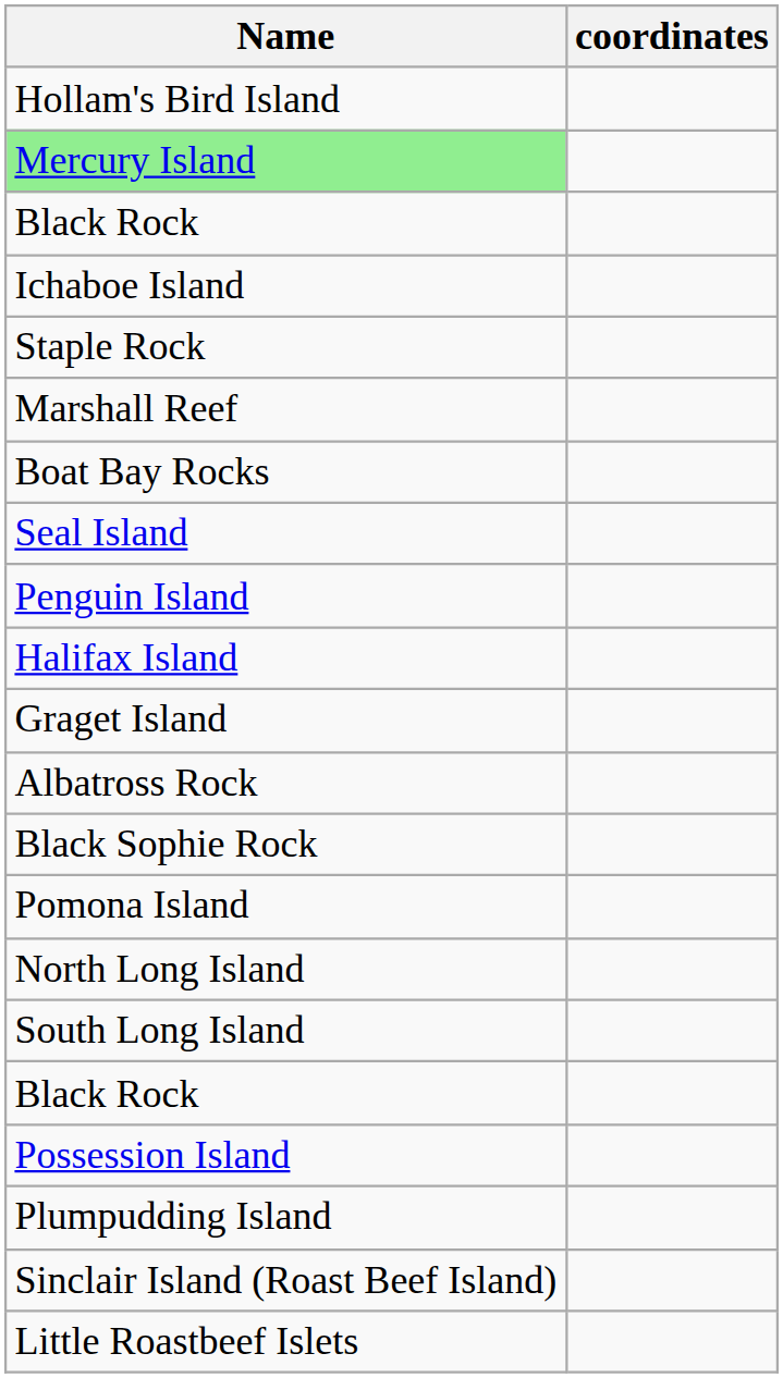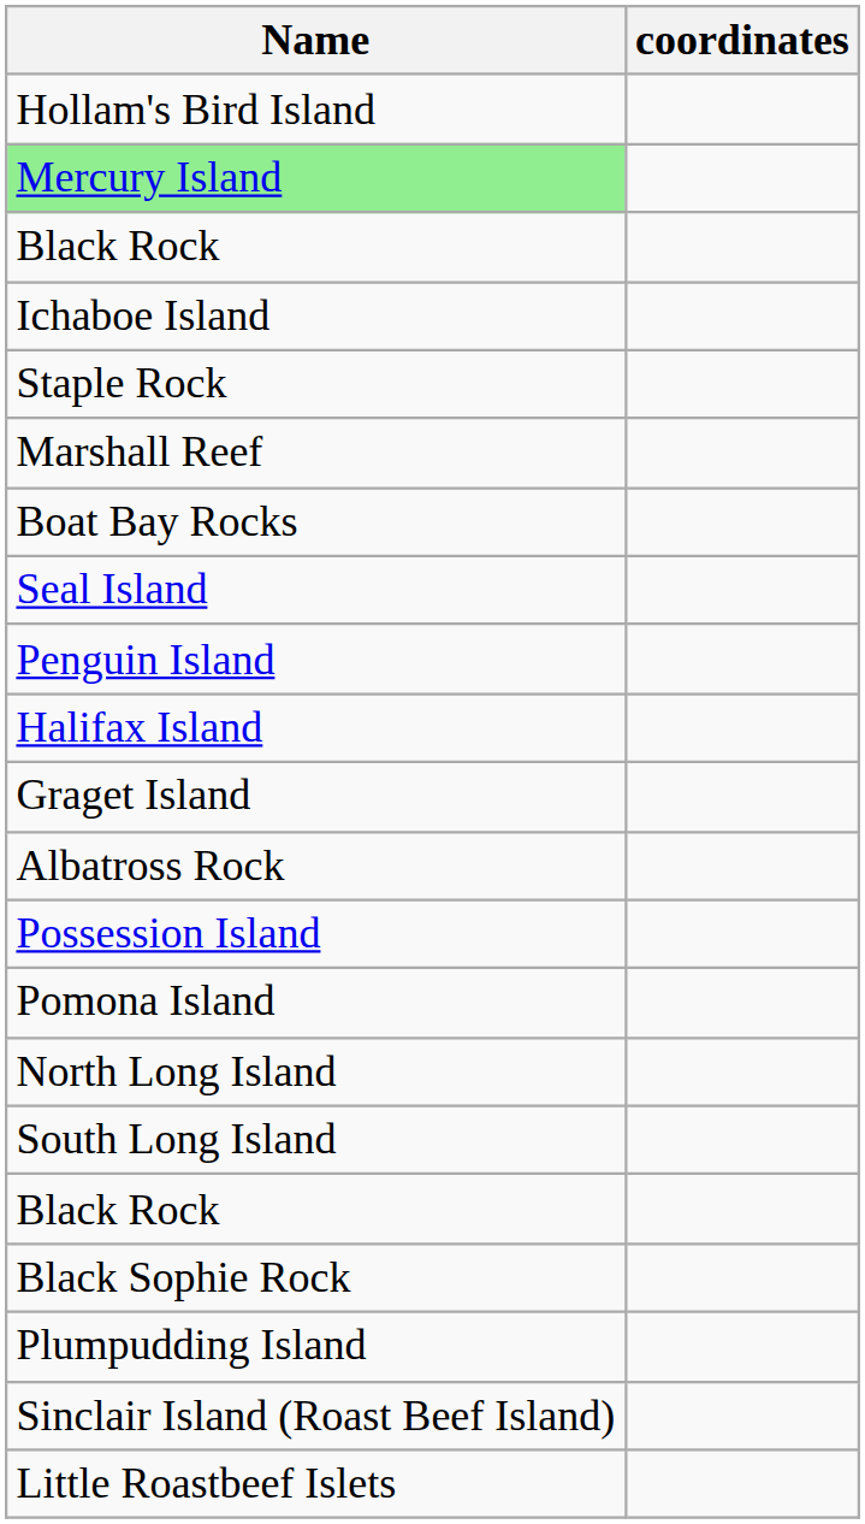row 14 | Name: Black Sophie Rock -> Possession Island
row 19 | Name: Possession Island -> Black Sophie Rock
